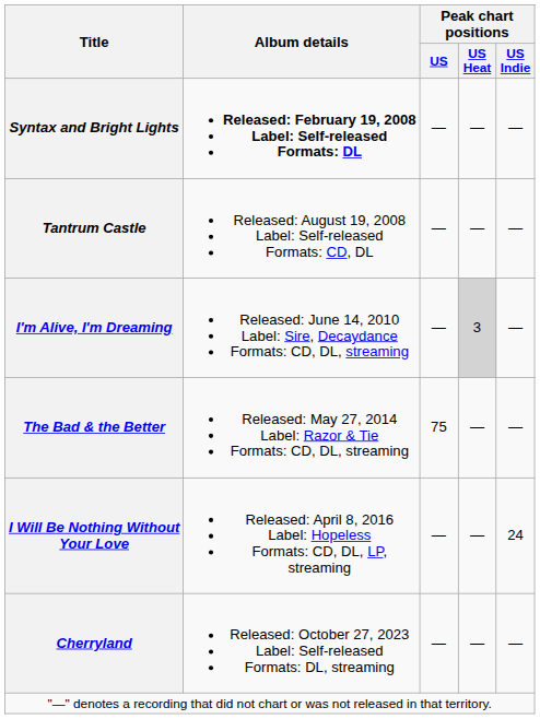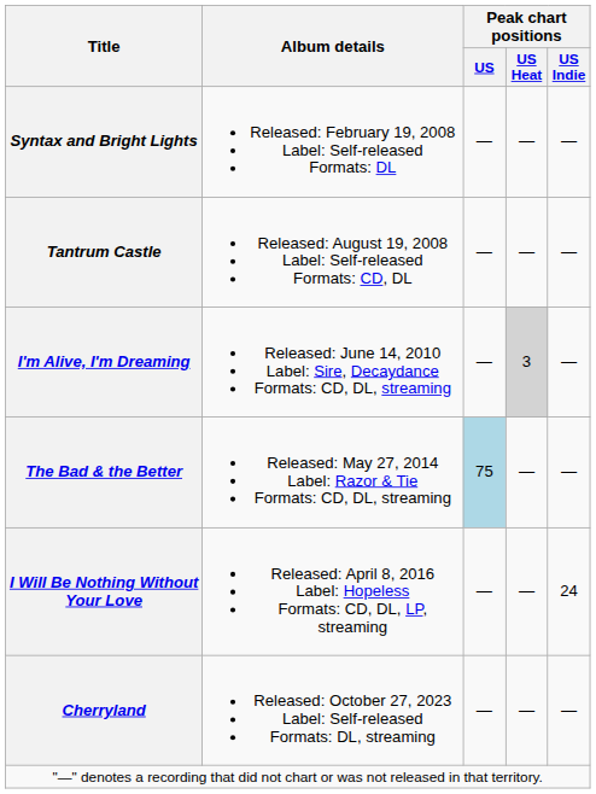Syntax and Bright Lights | Album details: bold -> normal
The Bad & the Better | Peak chart positions / US: no background -> lightblue background
